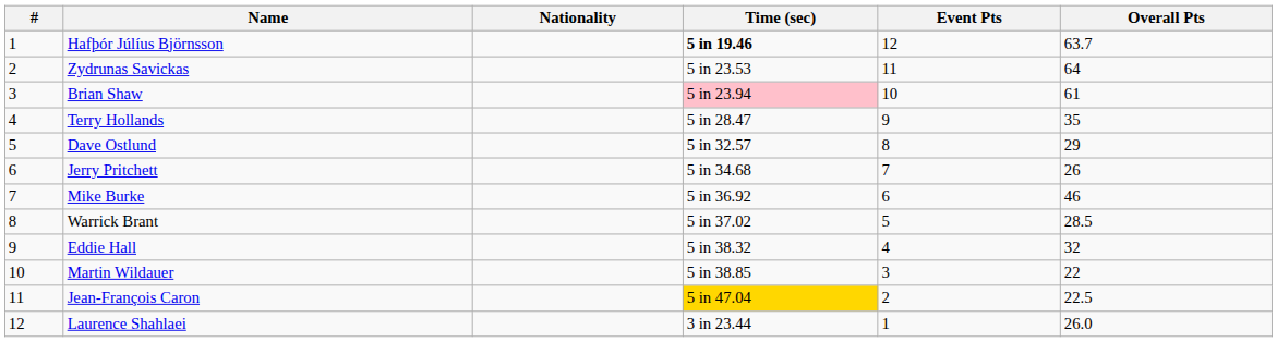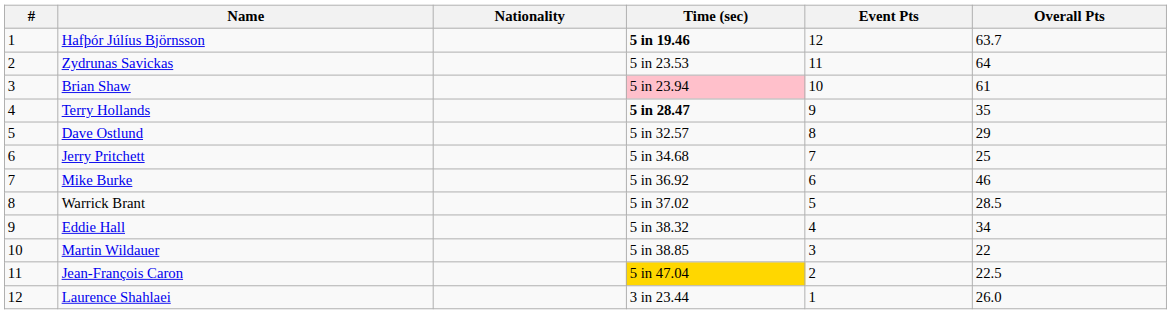Terry Hollands | Time (sec): normal -> bold
Jerry Pritchett | Overall Pts: 26 -> 25
Eddie Hall | Overall Pts: 32 -> 34
